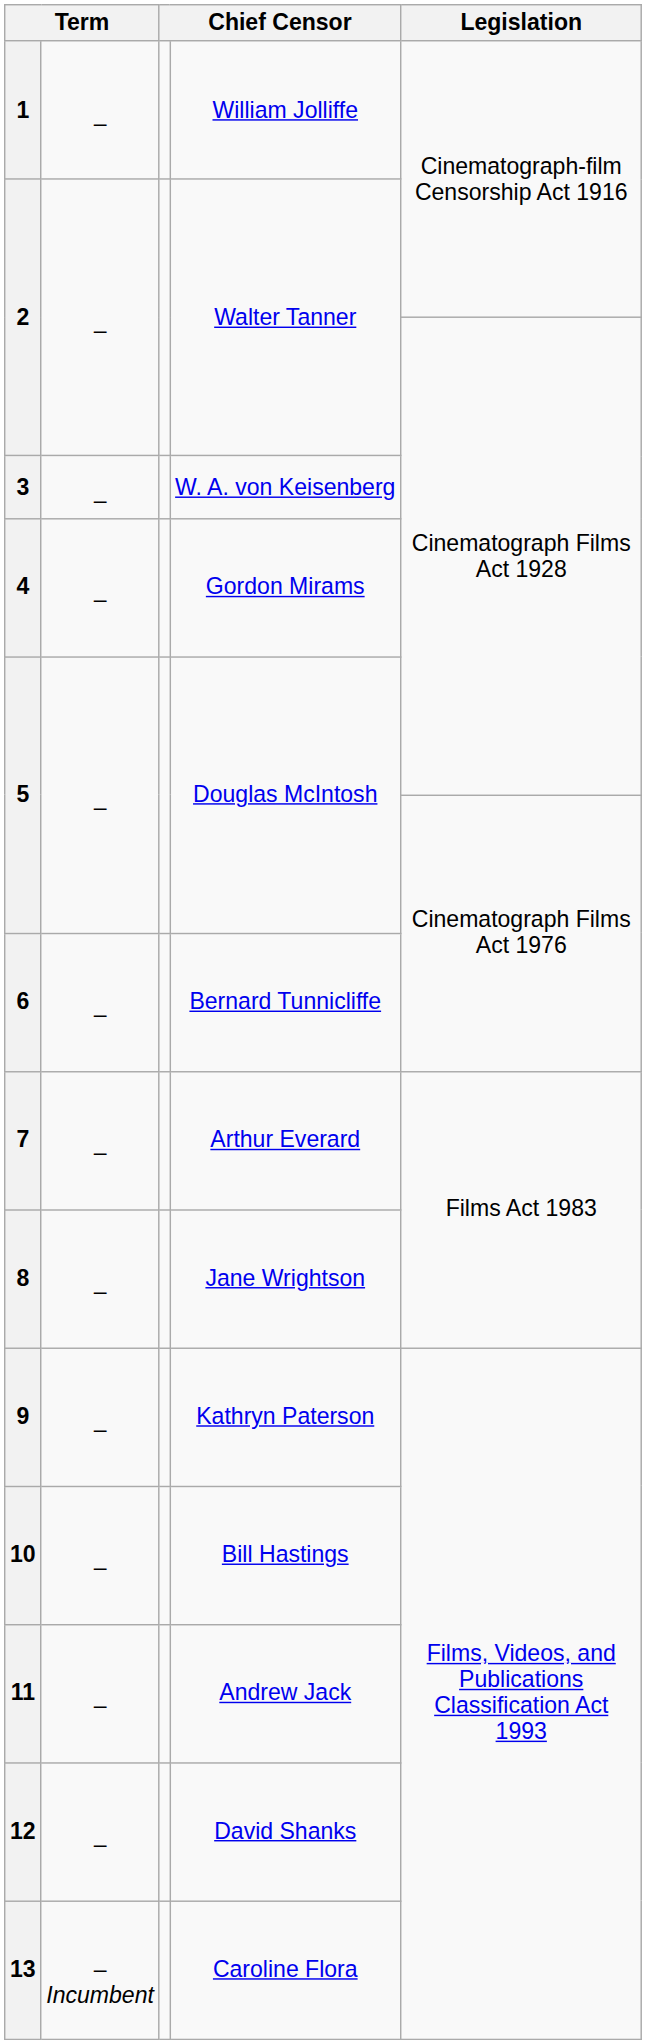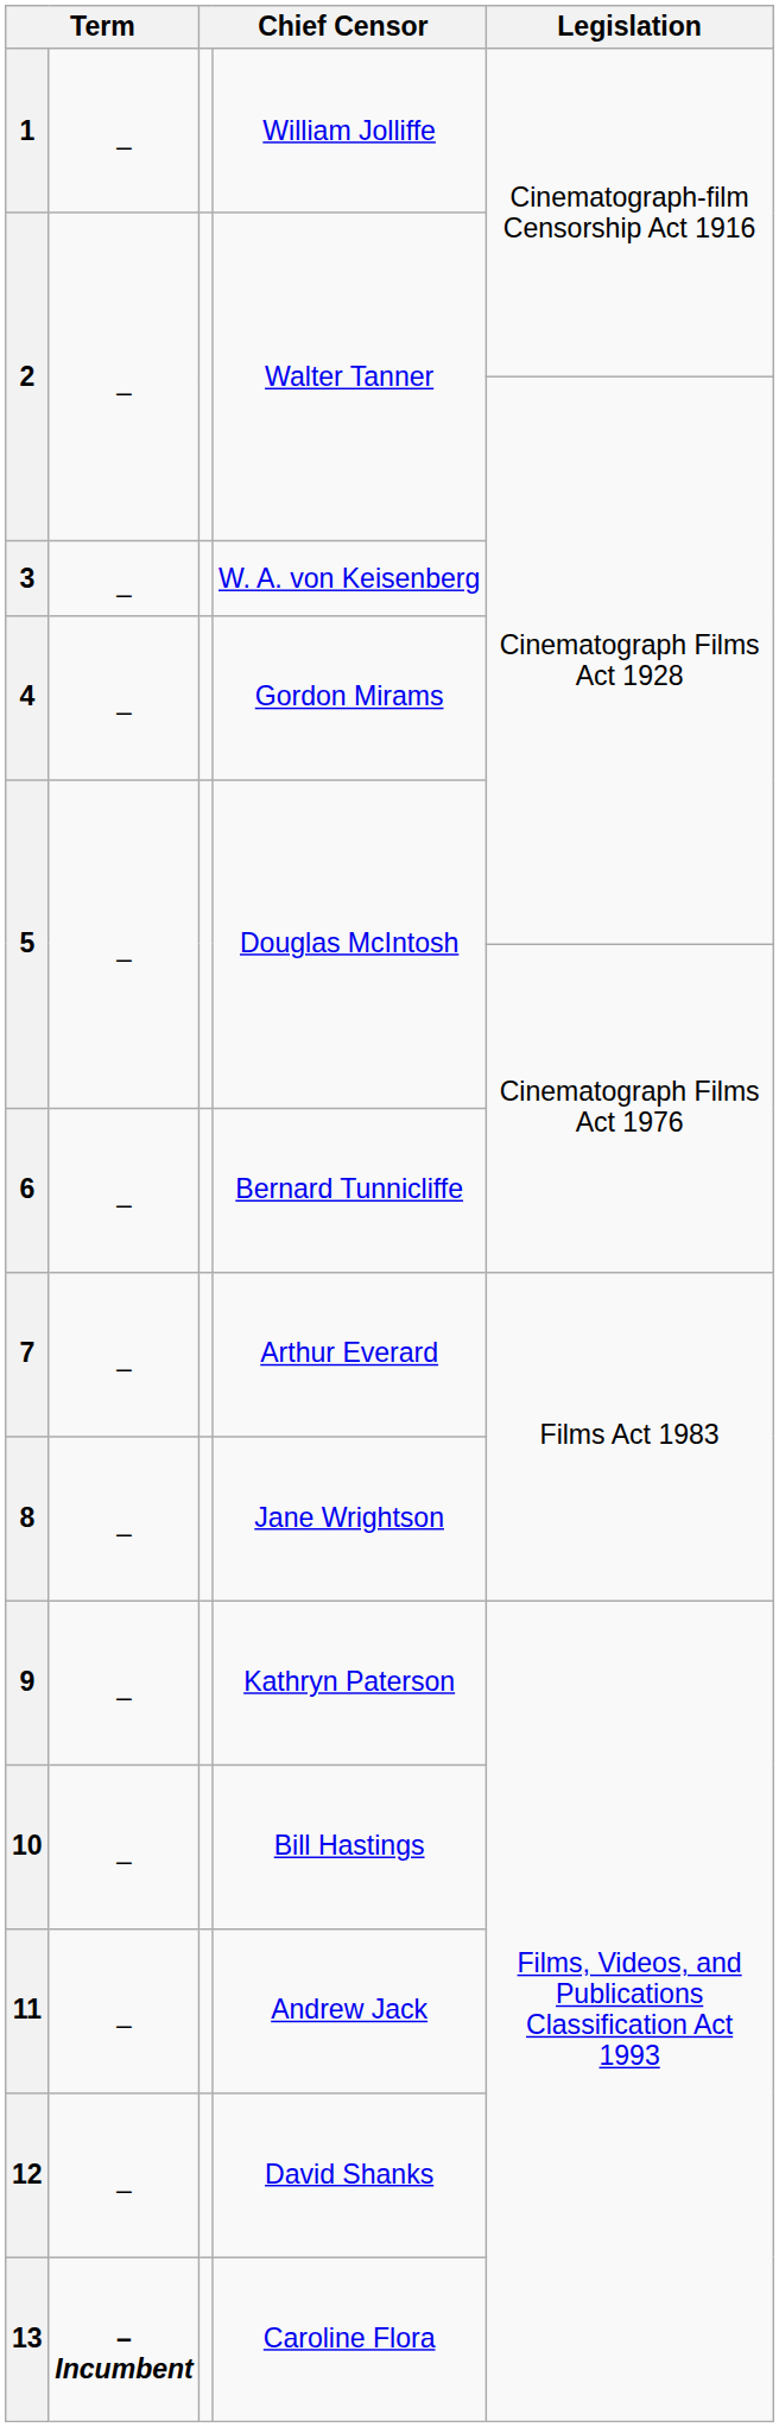13 | column 2: normal -> bold
